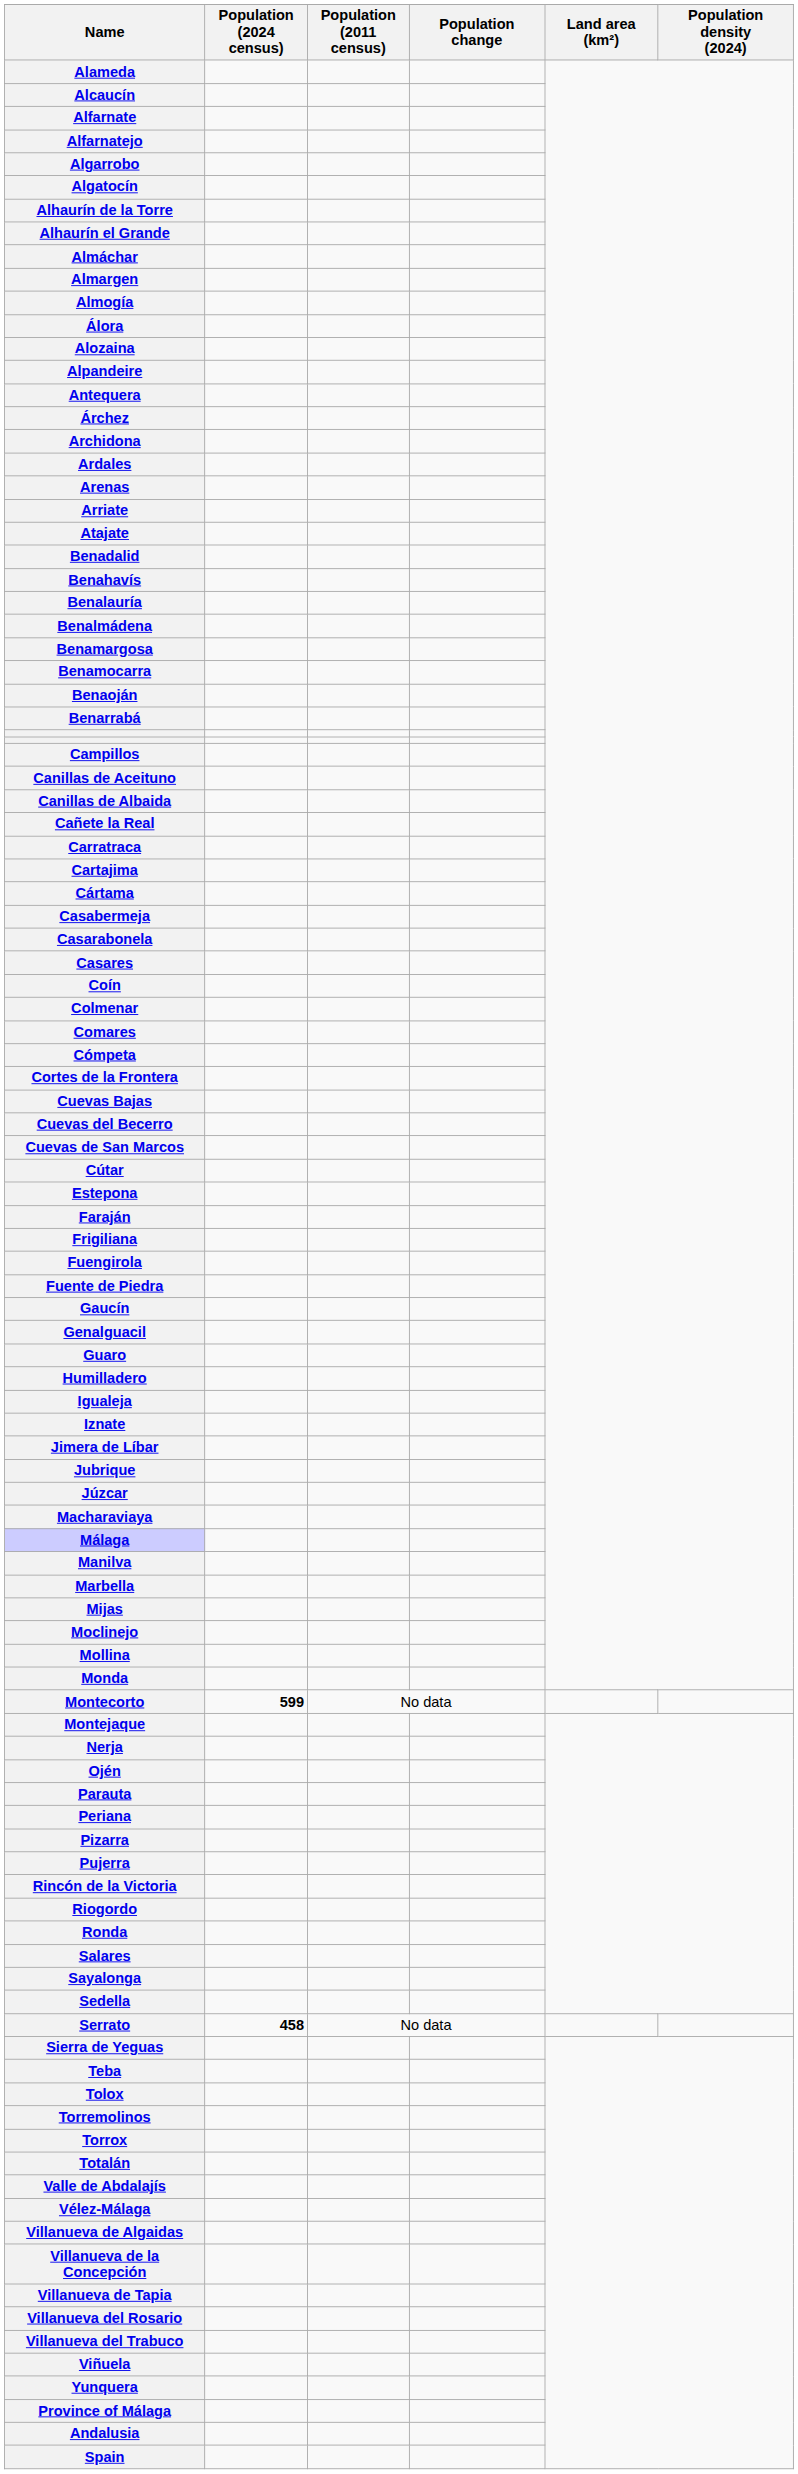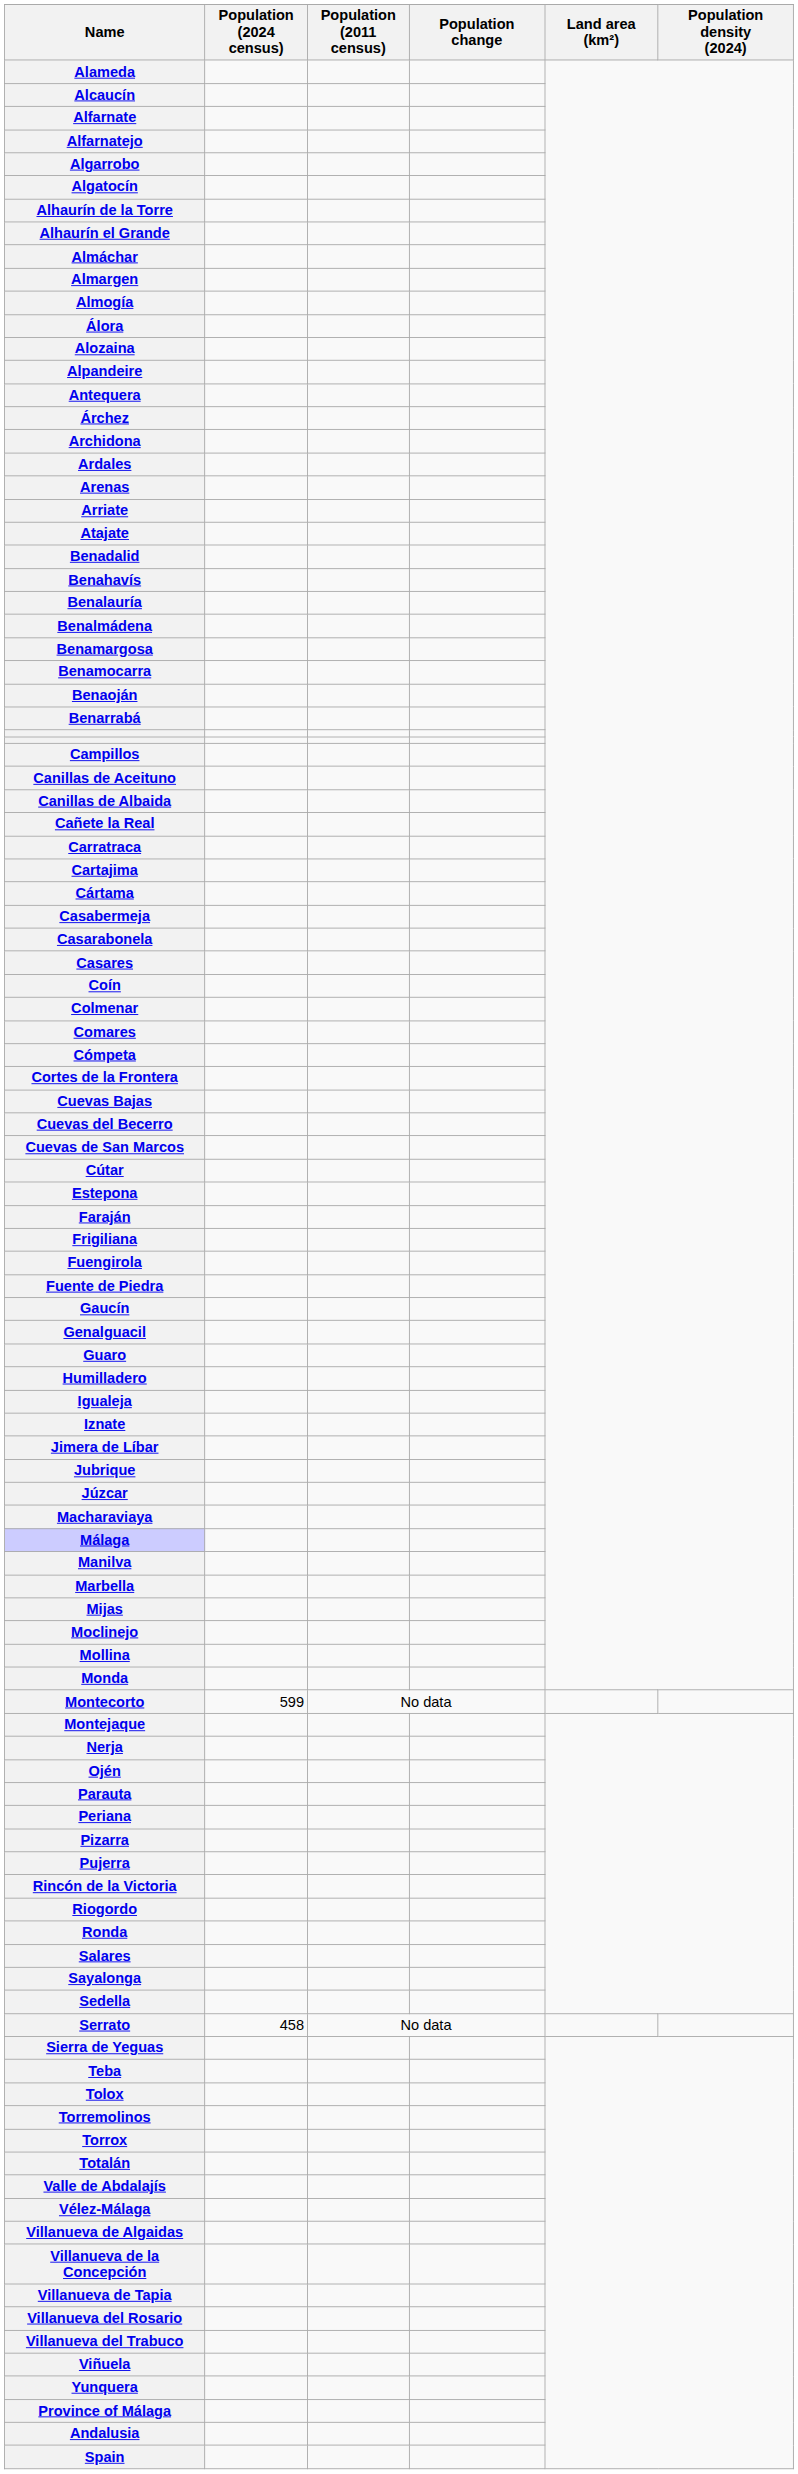Montecorto | Population (2024 census): bold -> normal
Serrato | Population (2024 census): bold -> normal
